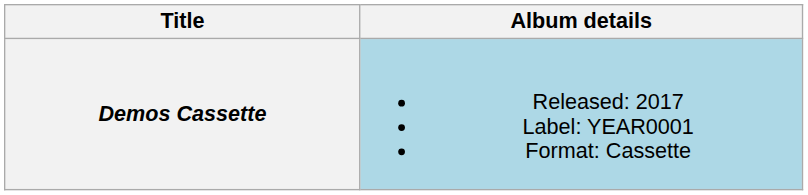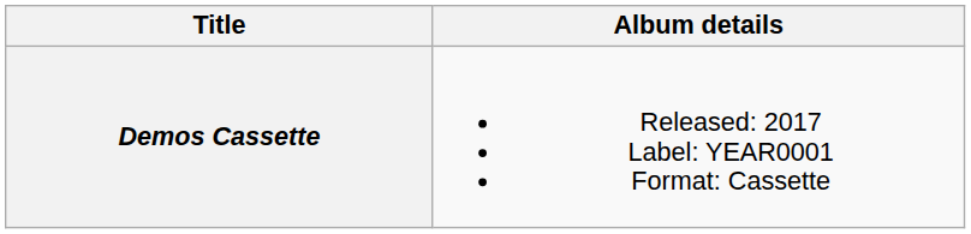Demos Cassette | Album details: lightblue background -> no background
